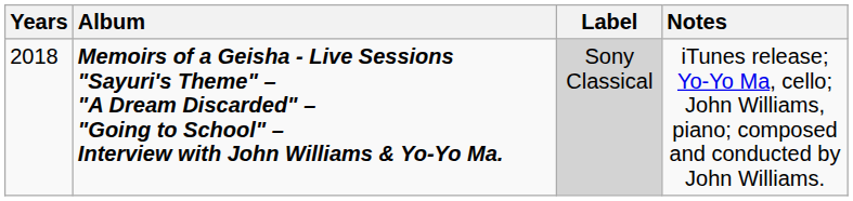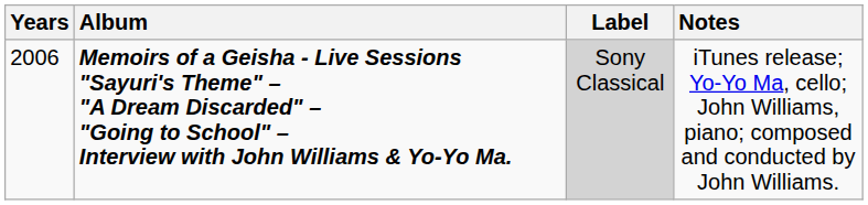row 2 | Years: 2018 -> 2006
